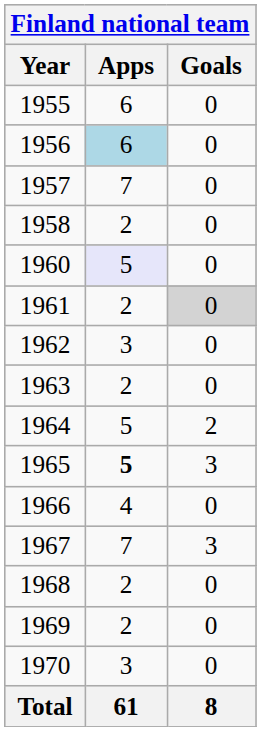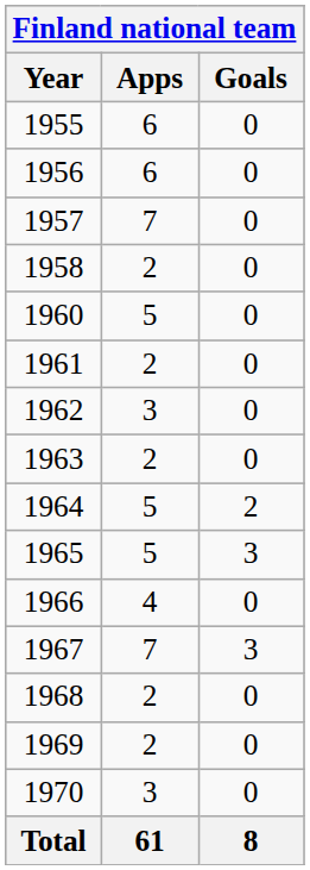1956 | Apps: lightblue background -> no background
1960 | Apps: lavender background -> no background
1961 | Goals: lightgrey background -> no background
1965 | Apps: bold -> normal
